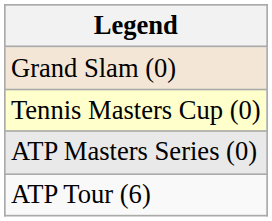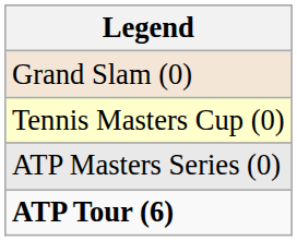row 5 | column 1: normal -> bold
